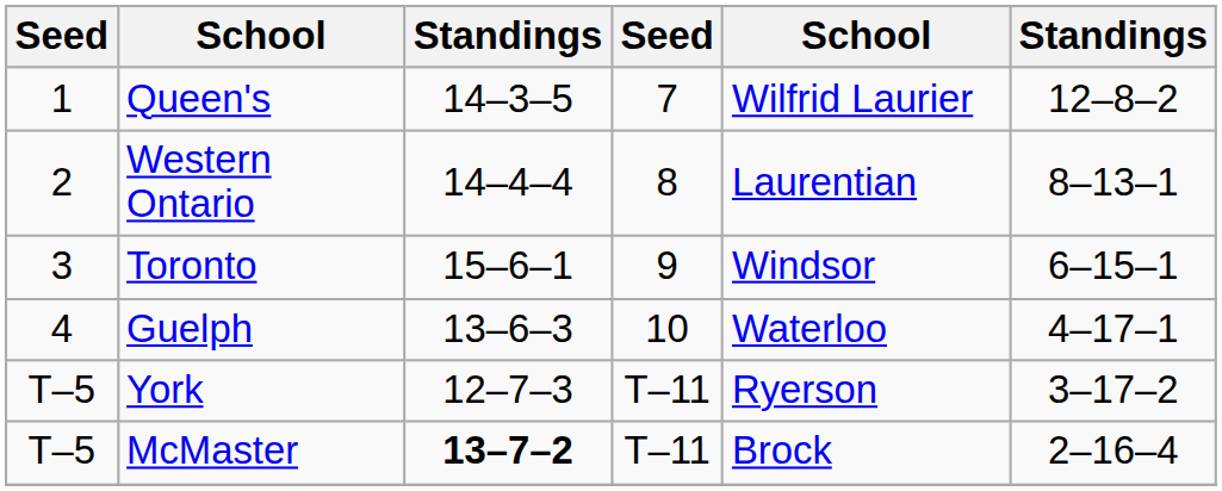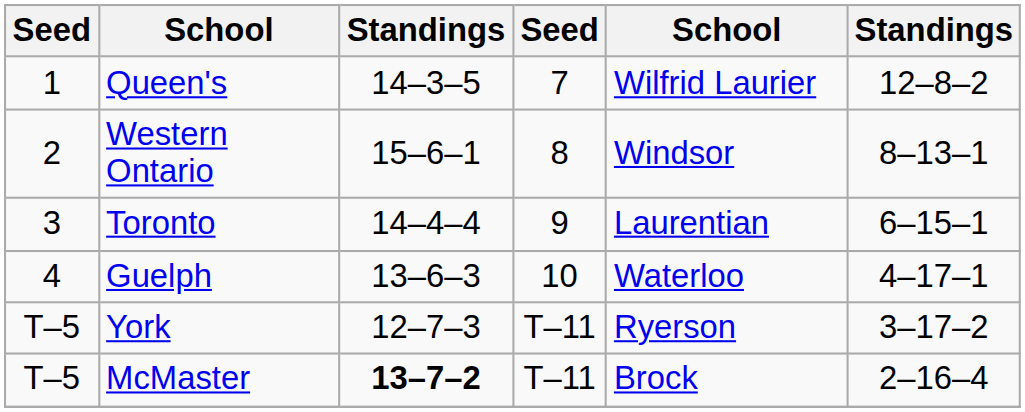Western Ontario | column 3: 14–4–4 -> 15–6–1
Western Ontario | column 5: Laurentian -> Windsor
Toronto | column 3: 15–6–1 -> 14–4–4
Toronto | column 5: Windsor -> Laurentian
